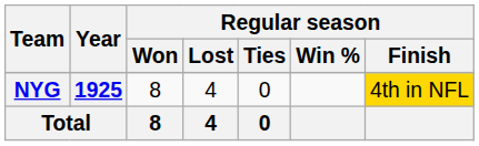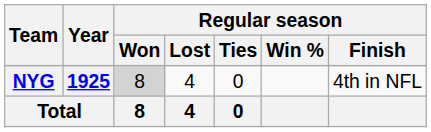NYG | Regular season / Won: no background -> lightgrey background
NYG | Regular season / Finish: gold background -> no background
